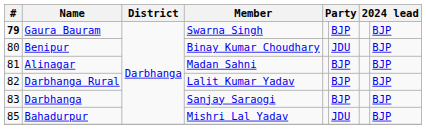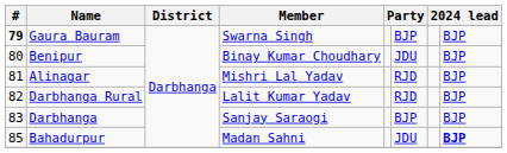Alinagar | Member: Madan Sahni -> Mishri Lal Yadav
Alinagar | column 6: BJP -> RJD
Darbhanga Rural | column 6: BJP -> RJD
Bahadurpur | Member: Mishri Lal Yadav -> Madan Sahni
Bahadurpur | column 8: normal -> bold
